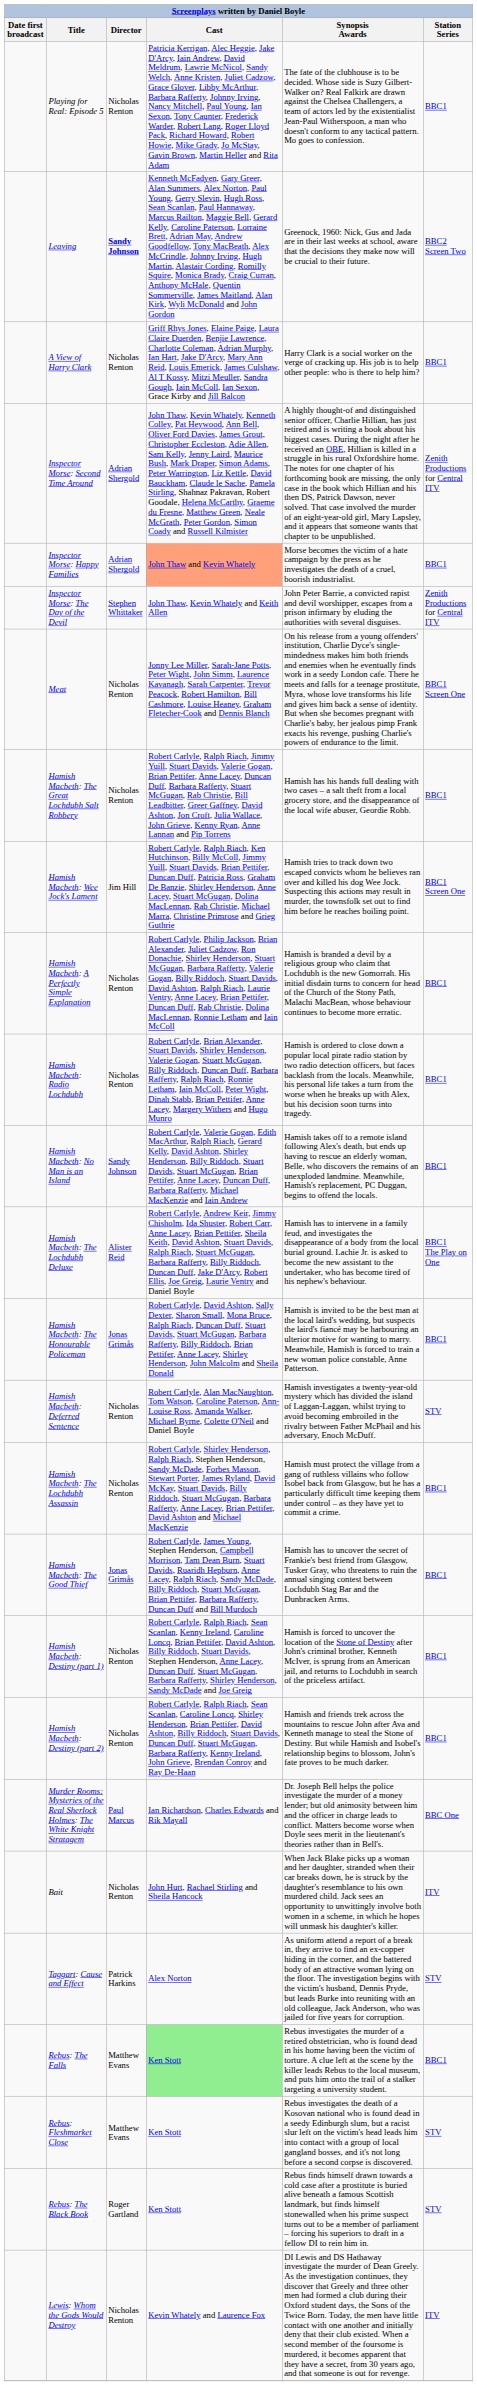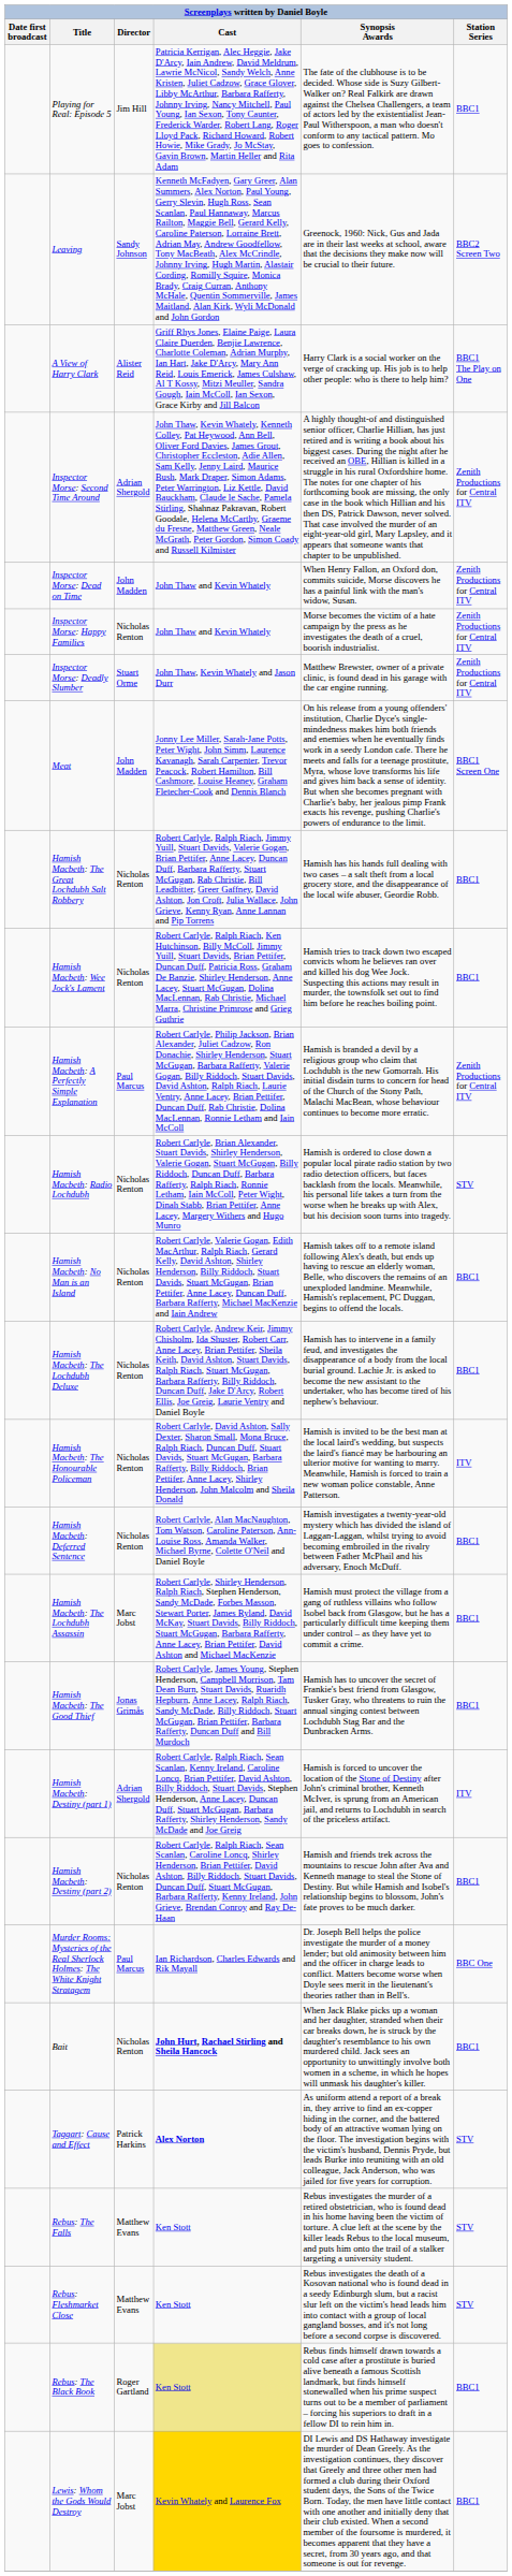Playing for Real: Episode 5 | Director: Nicholas Renton -> Jim Hill
Leaving | Director: bold -> normal
A View of Harry Clark | Director: Nicholas Renton -> Alister Reid
A View of Harry Clark | Station Series: BBC1 -> BBC1 The Play on One
+ row: Inspector Morse: Dead on Time | John Madden | John Thaw and Kevin Whately | When Henry Fallon, an Oxford don, commits suicide, Morse discovers he has a painful link with the man's widow, Susan. | Zenith Productions for Central ITV
Inspector Morse: Happy Families | Director: Adrian Shergold -> Nicholas Renton
Inspector Morse: Happy Families | Cast: lightsalmon background -> no background
Inspector Morse: Happy Families | Station Series: BBC1 -> Zenith Productions for Central ITV
+ row: Inspector Morse: Deadly Slumber | Stuart Orme | John Thaw, Kevin Whately and Jason Durr | Matthew Brewster, owner of a private clinic, is found dead in his garage with the car engine running. | Zenith Productions for Central ITV
- row: Inspector Morse: The Day of the Devil | Stephen Whittaker | John Thaw, Kevin Whately and Keith Allen | John Peter Barrie, a convicted rapist and devil worshipper, escapes from a prison infirmary by eluding the authorities with several disguises. | Zenith Productions for Central ITV
Meat | Director: Nicholas Renton -> John Madden
Hamish Macbeth: Wee Jock's Lament | Director: Jim Hill -> Nicholas Renton
Hamish Macbeth: Wee Jock's Lament | Station Series: BBC1 Screen One -> BBC1
Hamish Macbeth: A Perfectly Simple Explanation | Director: Nicholas Renton -> Paul Marcus
Hamish Macbeth: A Perfectly Simple Explanation | Station Series: BBC1 -> Zenith Productions for Central ITV
Hamish Macbeth: Radio Lochdubh | Station Series: BBC1 -> STV
Hamish Macbeth: No Man is an Island | Director: Sandy Johnson -> Nicholas Renton
Hamish Macbeth: The Lochdubh Deluxe | Director: Alister Reid -> Nicholas Renton
Hamish Macbeth: The Lochdubh Deluxe | Station Series: BBC1 The Play on One -> BBC1
Hamish Macbeth: The Honourable Policeman | Director: Jonas Grimås -> Nicholas Renton
Hamish Macbeth: The Honourable Policeman | Station Series: BBC1 -> ITV
Hamish Macbeth: Deferred Sentence | Station Series: STV -> BBC1
Hamish Macbeth: The Lochdubh Assassin | Director: Nicholas Renton -> Marc Jobst
Hamish Macbeth: Destiny (part 1) | Director: Nicholas Renton -> Adrian Shergold
Hamish Macbeth: Destiny (part 1) | Station Series: BBC1 -> ITV
Bait | Cast: normal -> bold
Bait | Station Series: ITV -> BBC1
Taggart: Cause and Effect | Cast: normal -> bold
Rebus: The Falls | Cast: lightgreen background -> no background
Rebus: The Falls | Station Series: BBC1 -> STV
Rebus: The Black Book | Cast: no background -> khaki background
Rebus: The Black Book | Station Series: STV -> BBC1
Lewis: Whom the Gods Would Destroy | Director: Nicholas Renton -> Marc Jobst
Lewis: Whom the Gods Would Destroy | Cast: no background -> gold background
Lewis: Whom the Gods Would Destroy | Station Series: ITV -> BBC1
